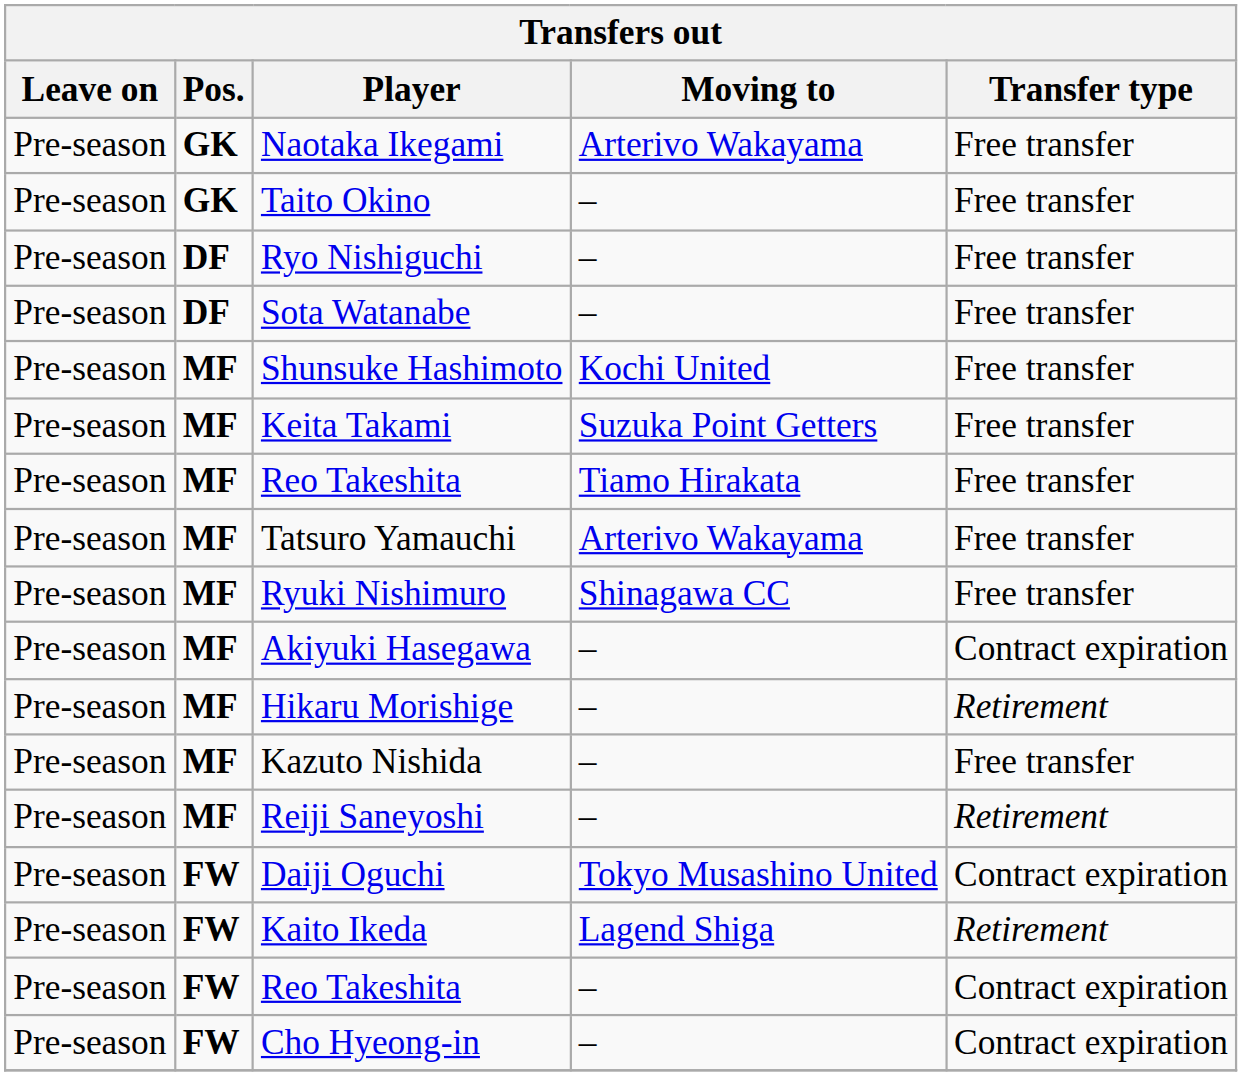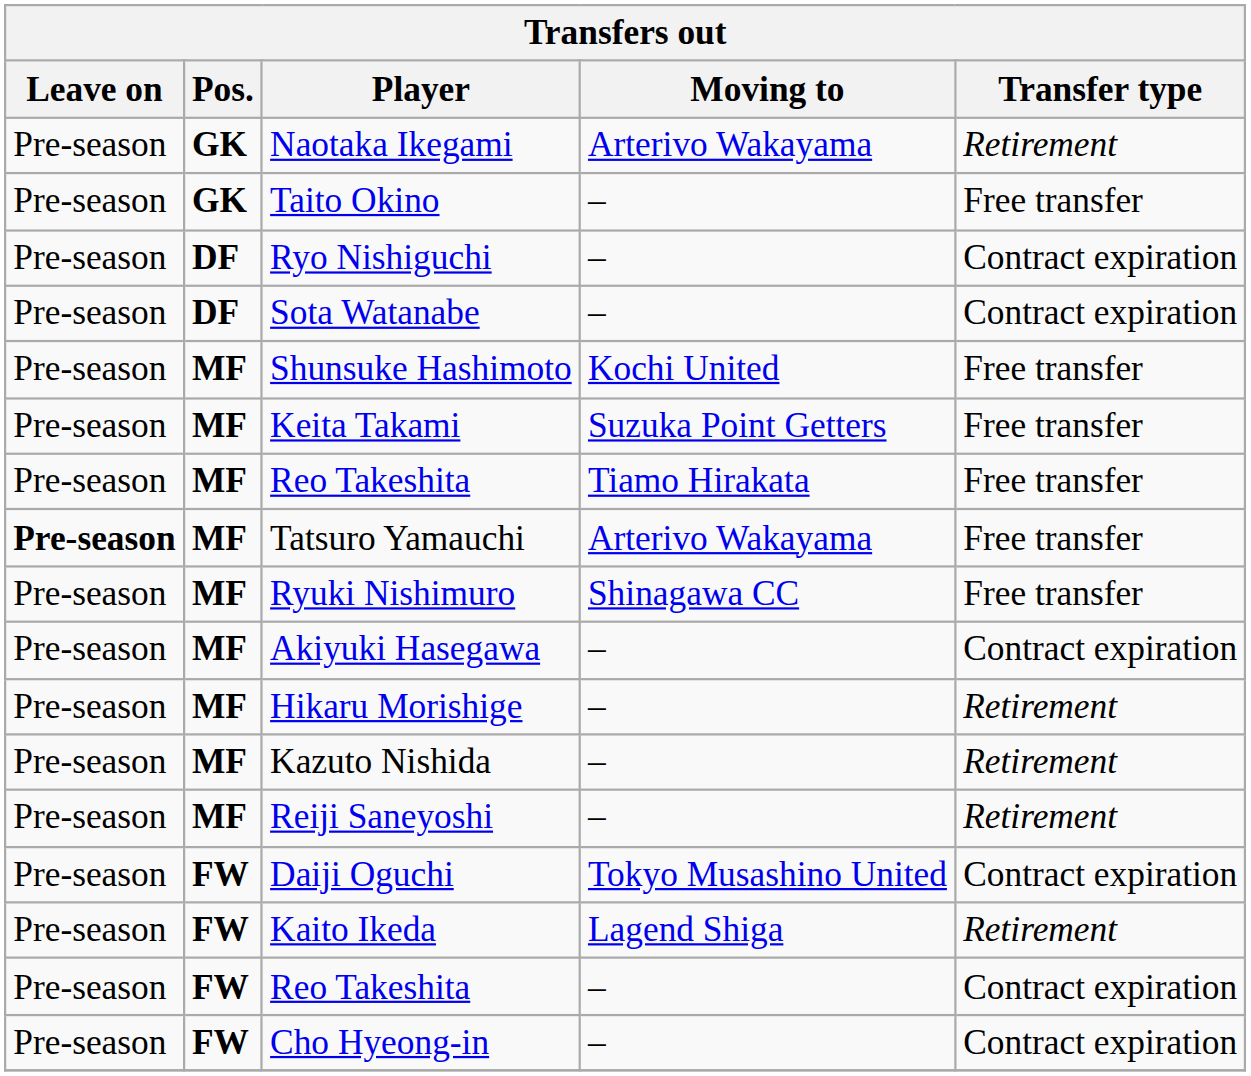Naotaka Ikegami | Transfer type: Free transfer -> Retirement
Ryo Nishiguchi | Transfer type: Free transfer -> Contract expiration
Sota Watanabe | Transfer type: Free transfer -> Contract expiration
Tatsuro Yamauchi | Leave on: normal -> bold
Kazuto Nishida | Transfer type: Free transfer -> Retirement
